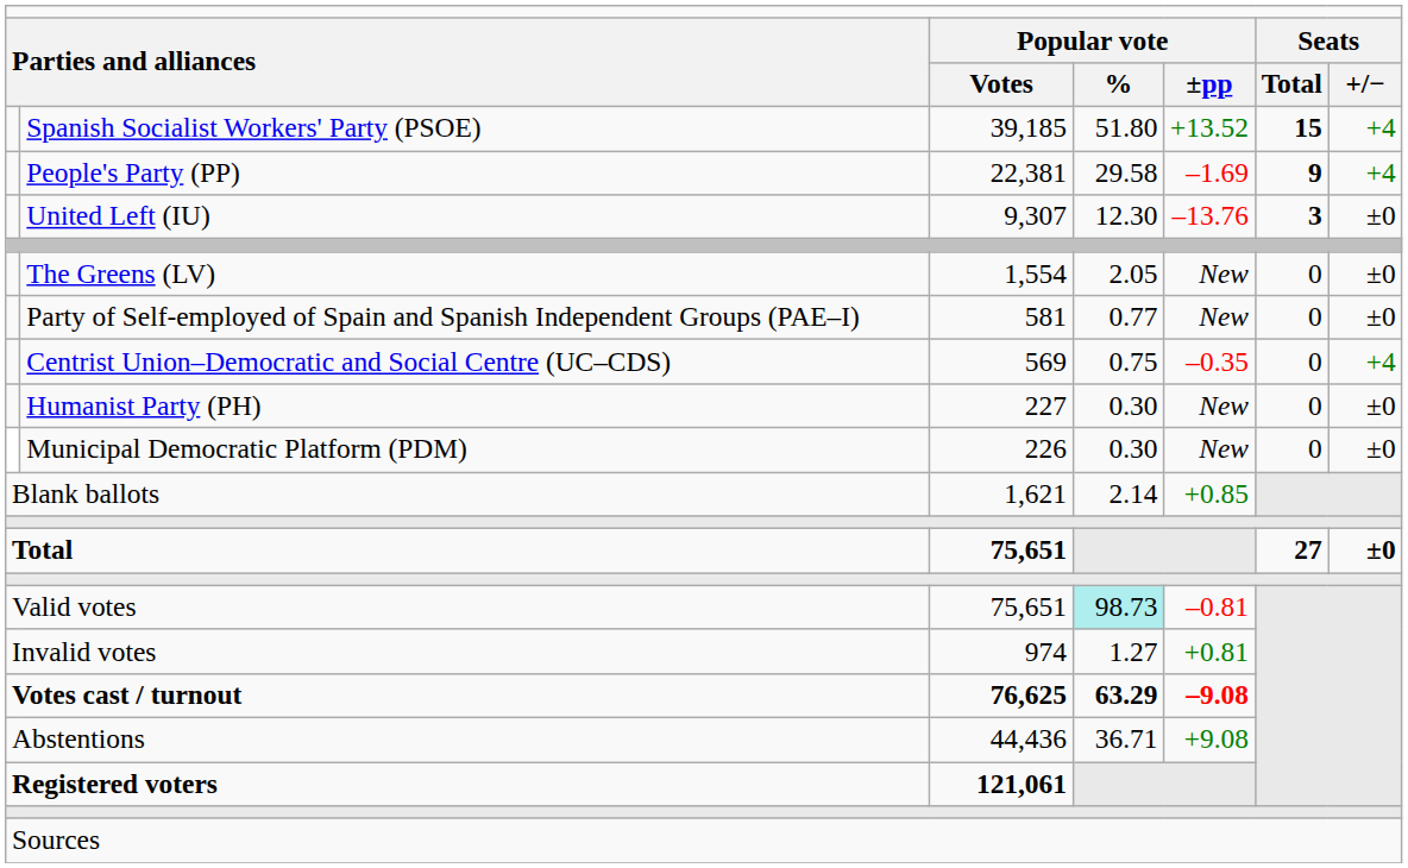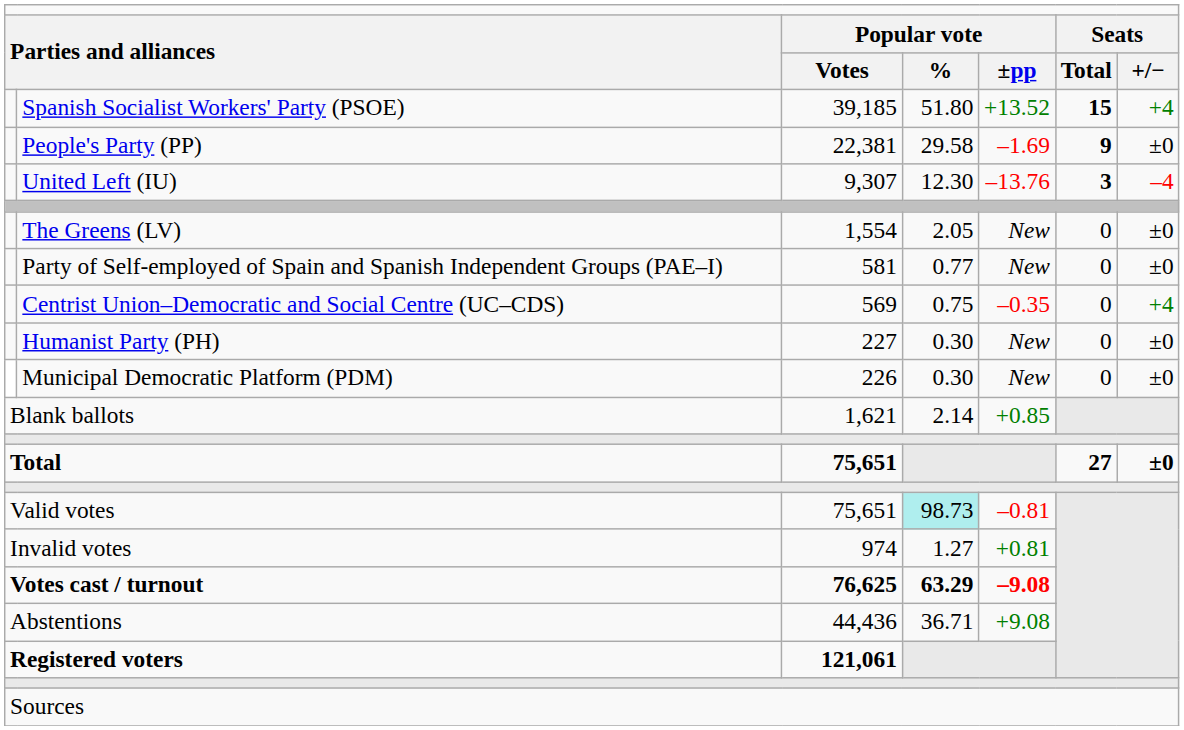People's Party (PP) | column 7: +4 -> ±0
United Left (IU) | column 7: ±0 -> –4
